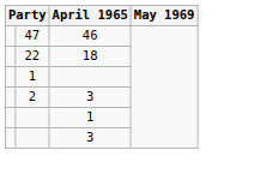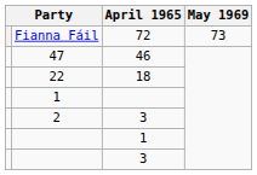+ row: Fianna Fáil | 72 | 73
